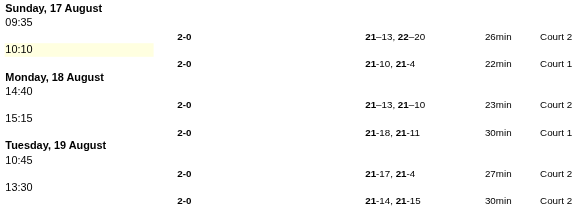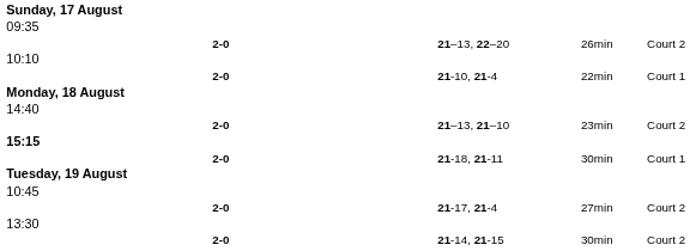10:10 | column 1: lightyellow background -> no background
15:15 | column 1: normal -> bold
